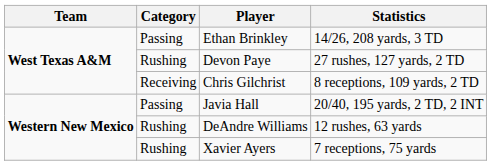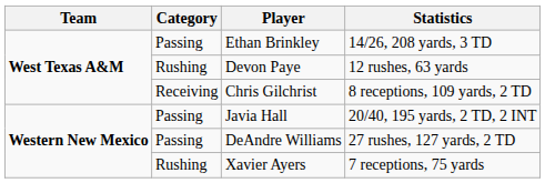Devon Paye | Statistics: 27 rushes, 127 yards, 2 TD -> 12 rushes, 63 yards
DeAndre Williams | Category: Rushing -> Passing
DeAndre Williams | Statistics: 12 rushes, 63 yards -> 27 rushes, 127 yards, 2 TD
